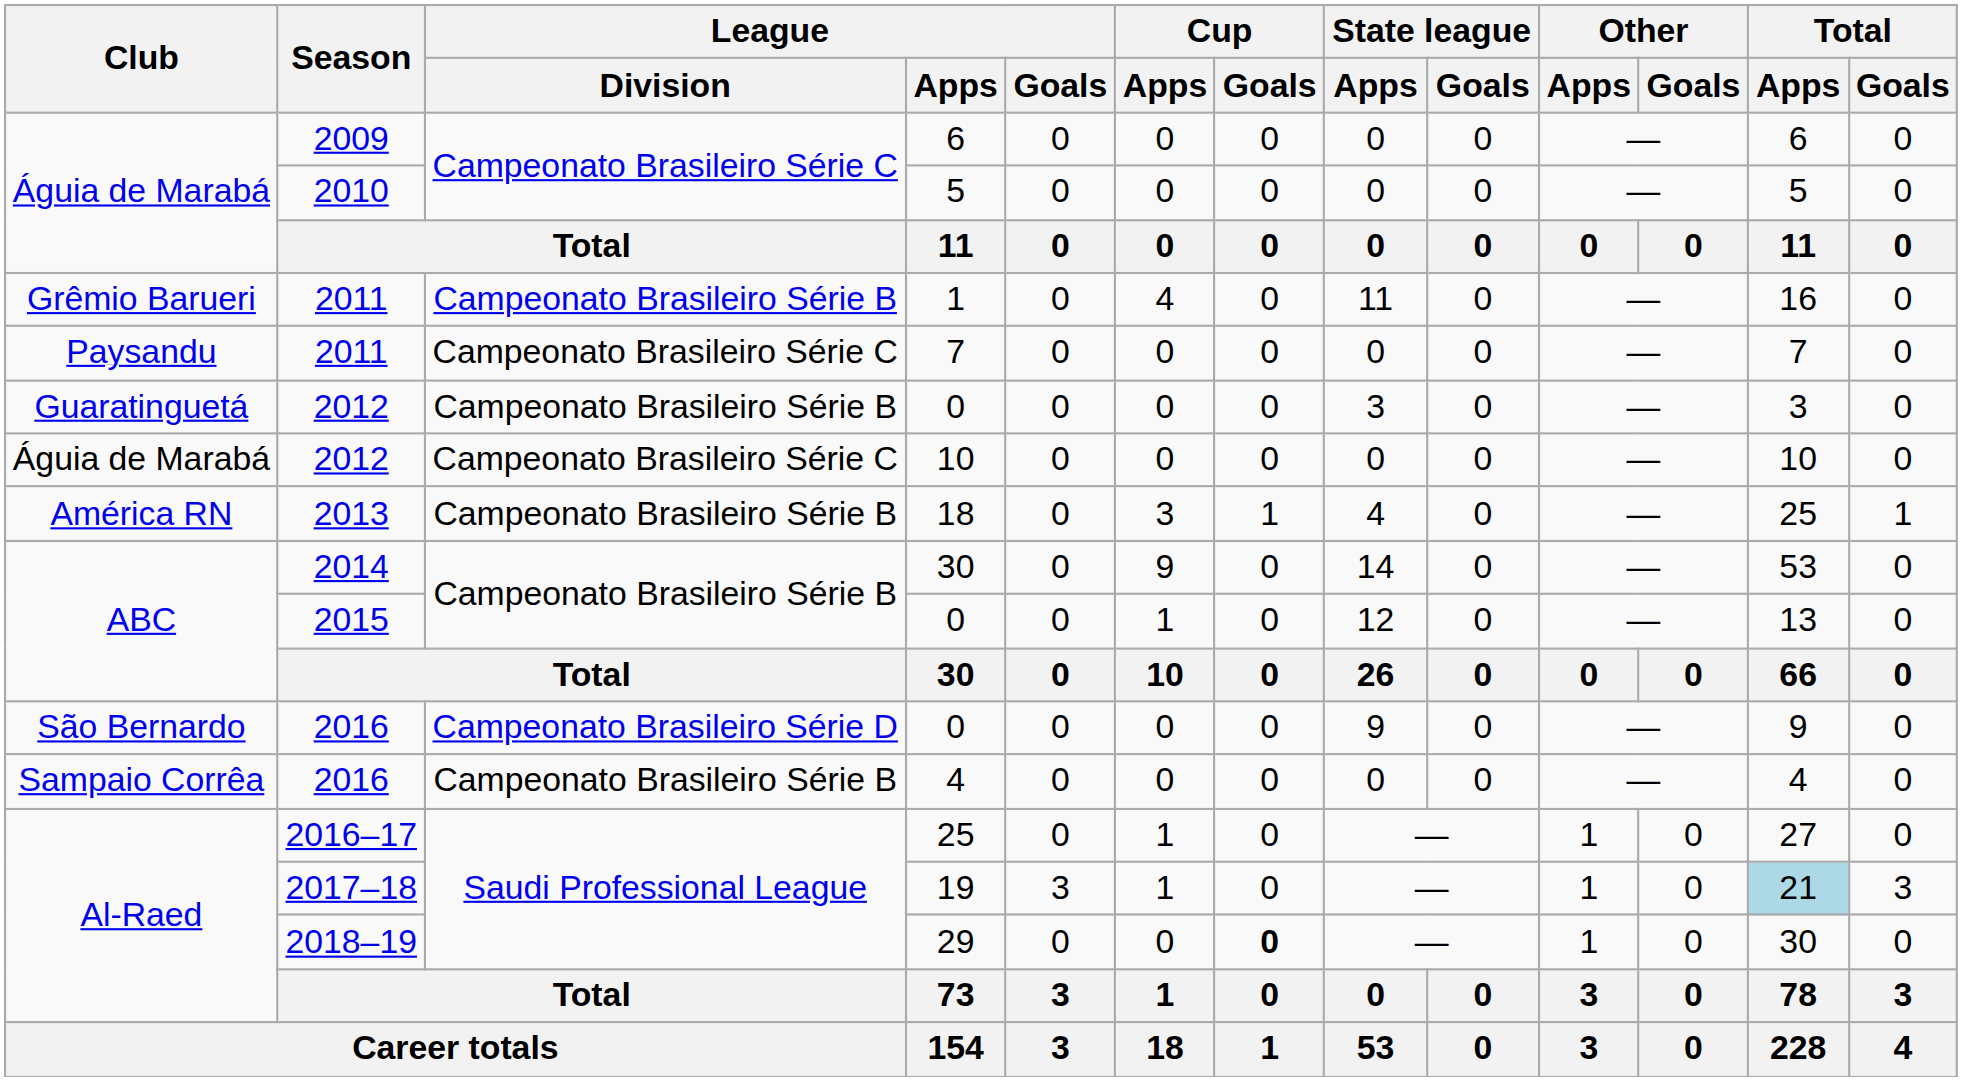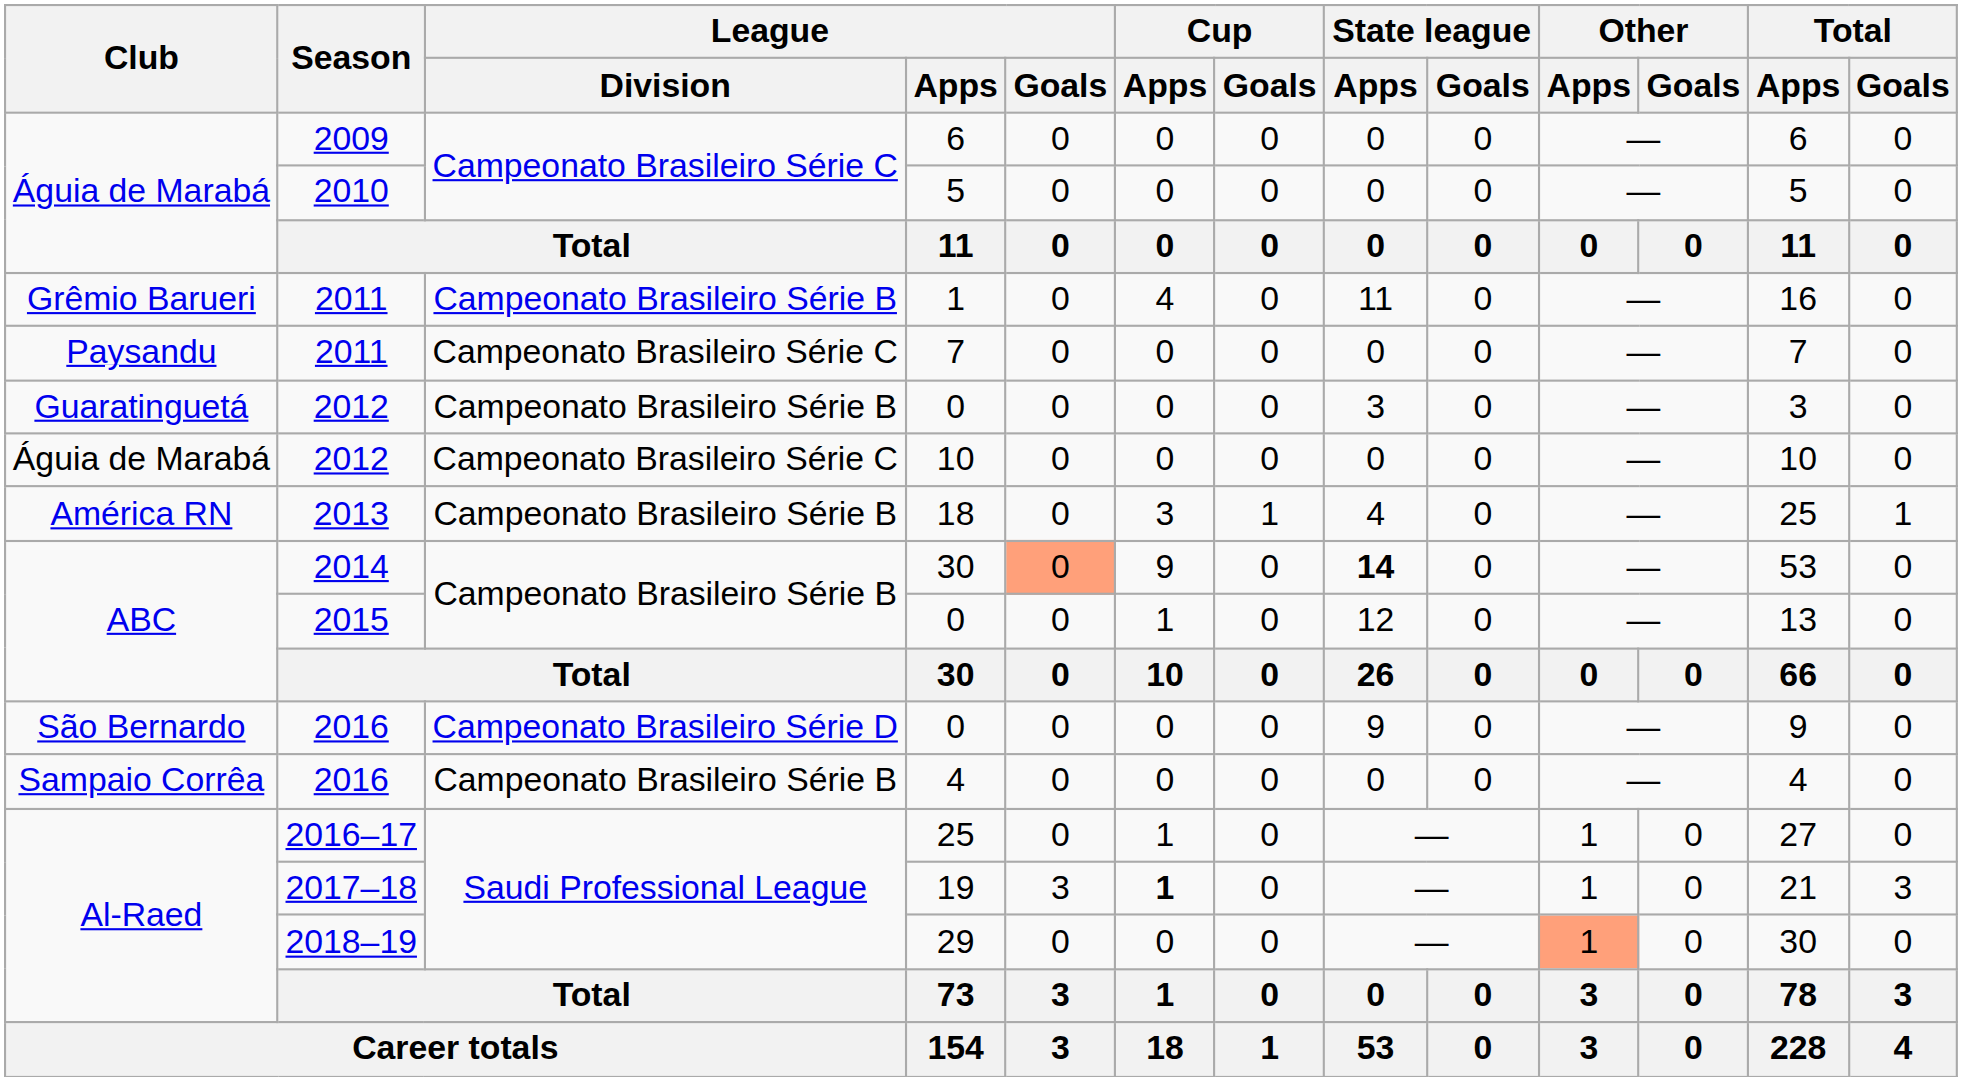2014 / 30 | League / Goals: no background -> lightsalmon background
2014 / 30 | State league / Apps: normal -> bold
19 | Cup / Apps: normal -> bold
19 | Total / Apps: lightblue background -> no background
29 | Cup / Goals: bold -> normal
29 | Other / Apps: no background -> lightsalmon background
